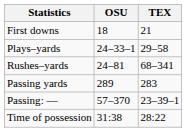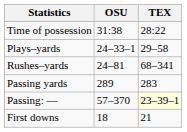rows swapped: First downs <-> Time of possession
Passing: –– | TEX: no background -> lightyellow background
